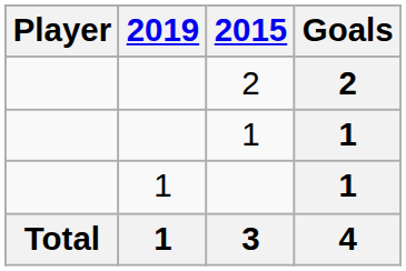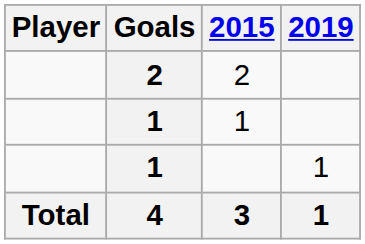columns swapped: Goals <-> 2019
